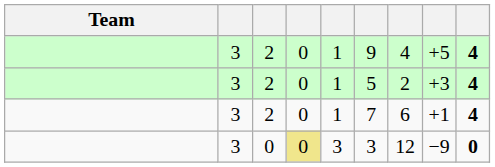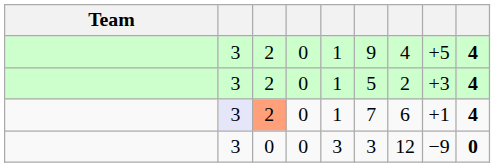row 4 | column 2: no background -> lavender background
row 4 | column 3: no background -> lightsalmon background
row 5 | column 4: khaki background -> no background
